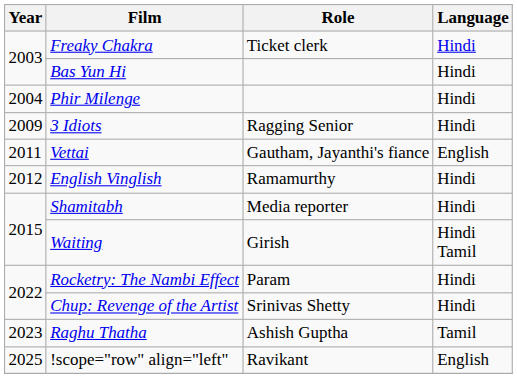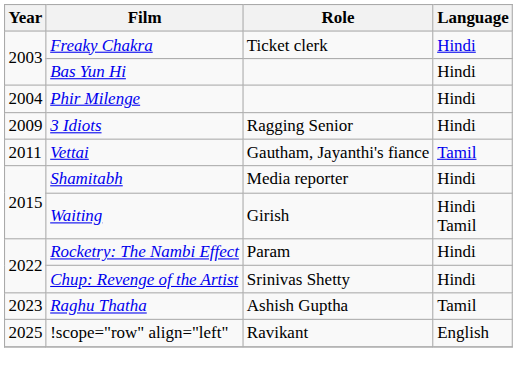Vettai | Language: English -> Tamil
- row: 2012 | English Vinglish | Ramamurthy | Hindi
